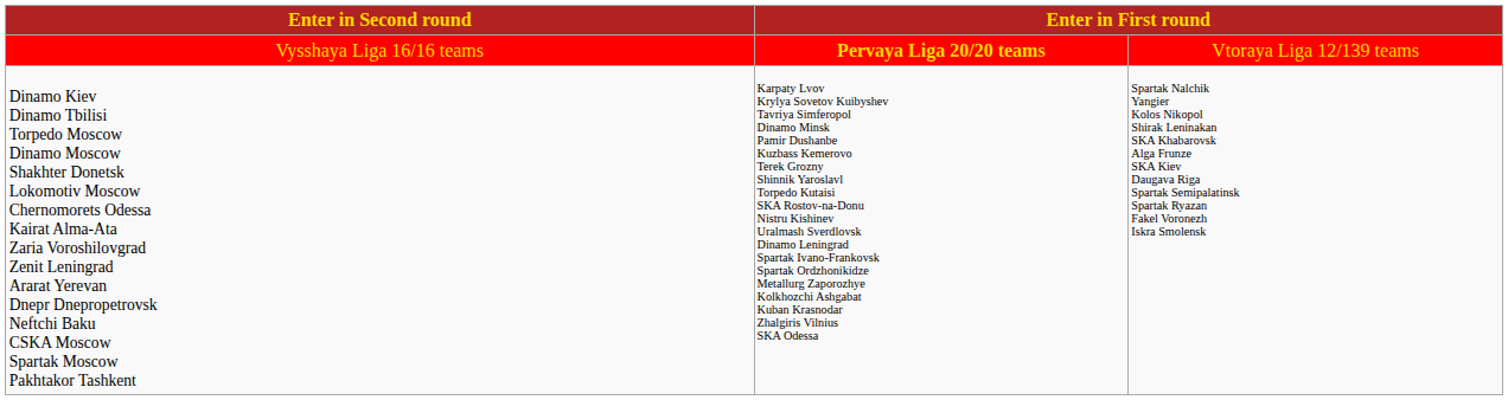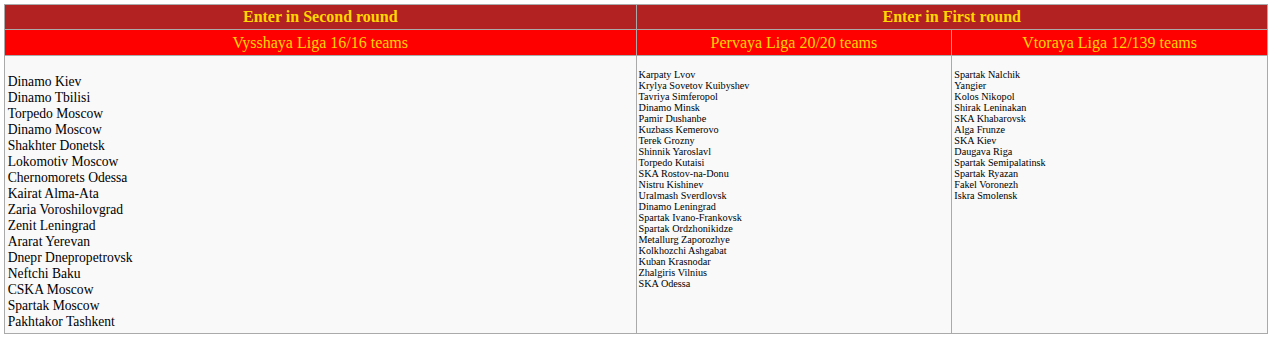Vysshaya Liga 16/16 teams | column 2: bold -> normal
